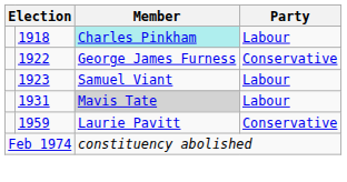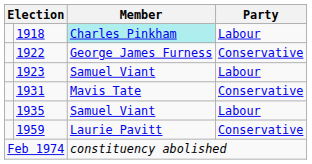1931 | Member: lightgrey background -> no background
1931 | Party: Labour -> Conservative
+ row: 1935 | Samuel Viant | Labour
